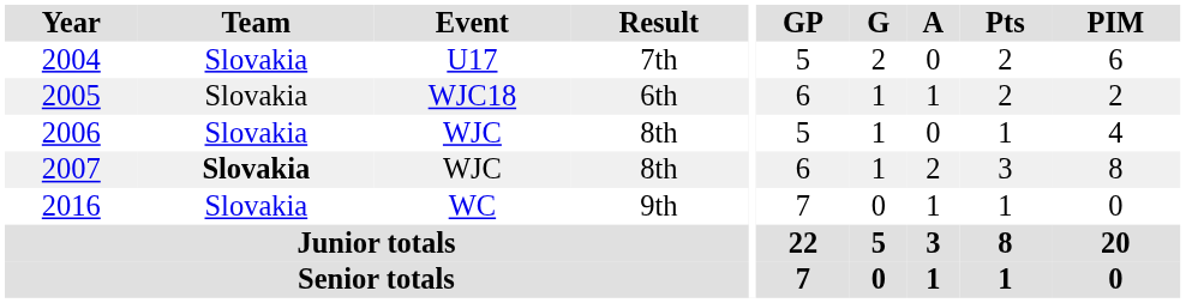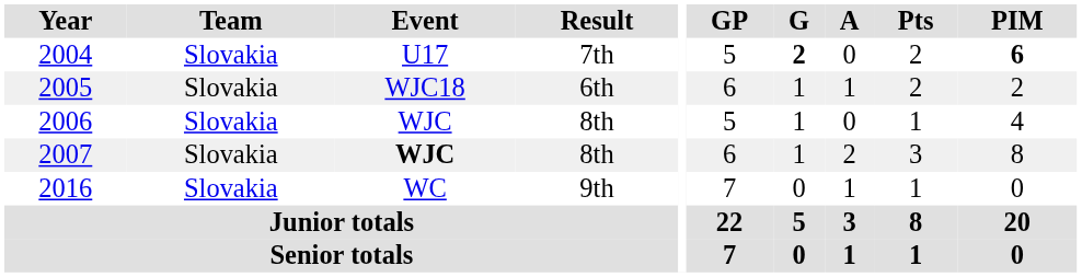2004 | G: normal -> bold
2004 | PIM: normal -> bold
2007 | Team: bold -> normal
2007 | Event: normal -> bold
